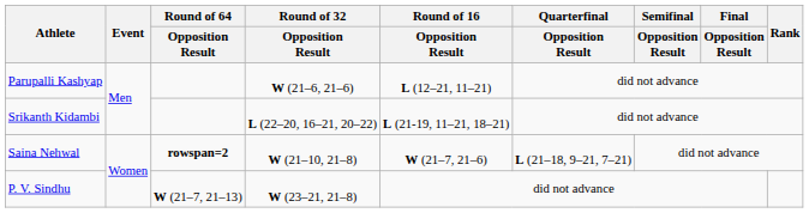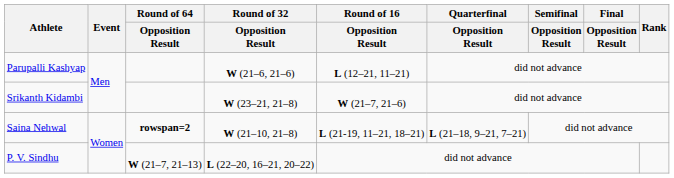Srikanth Kidambi | Round of 32 / Opposition Result: L (22–20, 16–21, 20–22) -> W (23–21, 21–8)
Srikanth Kidambi | Round of 16 / Opposition Result: L (21-19, 11–21, 18–21) -> W (21–7, 21–6)
Saina Nehwal | Round of 16 / Opposition Result: W (21–7, 21–6) -> L (21-19, 11–21, 18–21)
P. V. Sindhu | Round of 32 / Opposition Result: W (23–21, 21–8) -> L (22–20, 16–21, 20–22)
